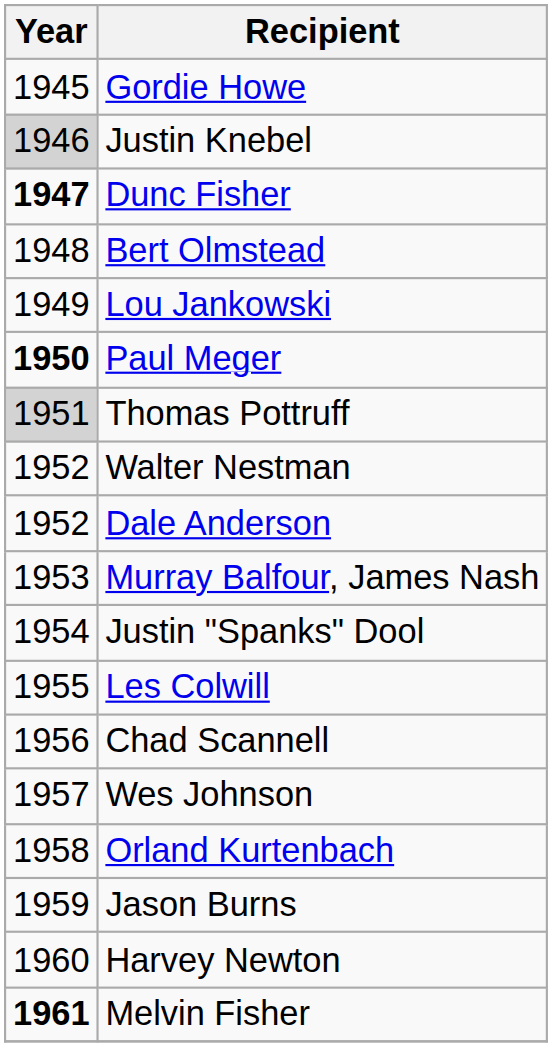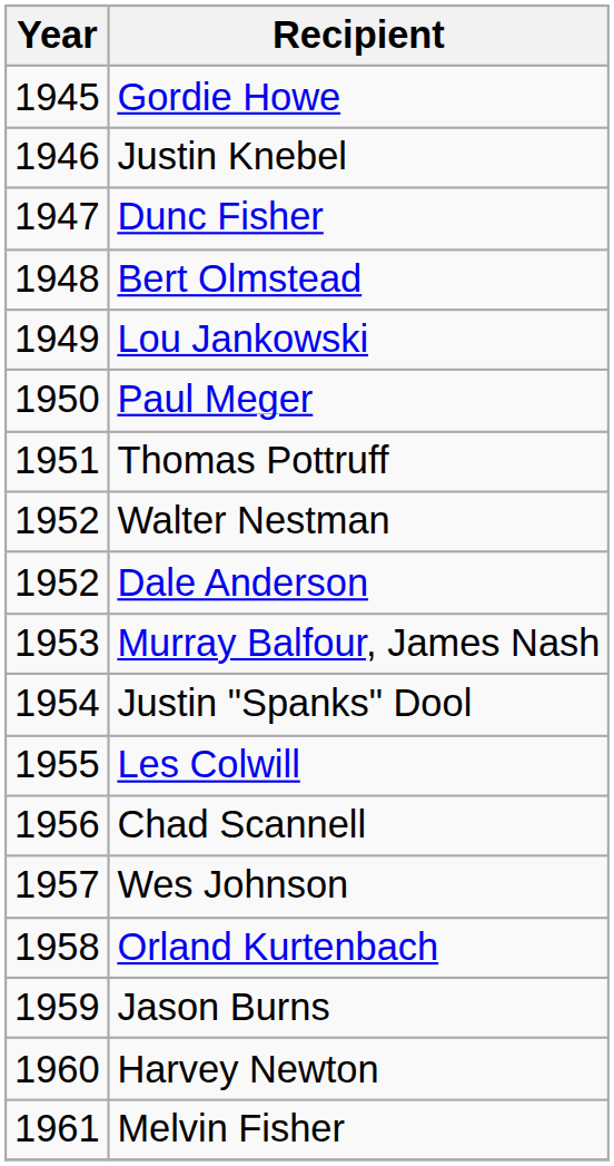Justin Knebel | Year: lightgrey background -> no background
Dunc Fisher | Year: bold -> normal
Paul Meger | Year: bold -> normal
Thomas Pottruff | Year: lightgrey background -> no background
Melvin Fisher | Year: bold -> normal
